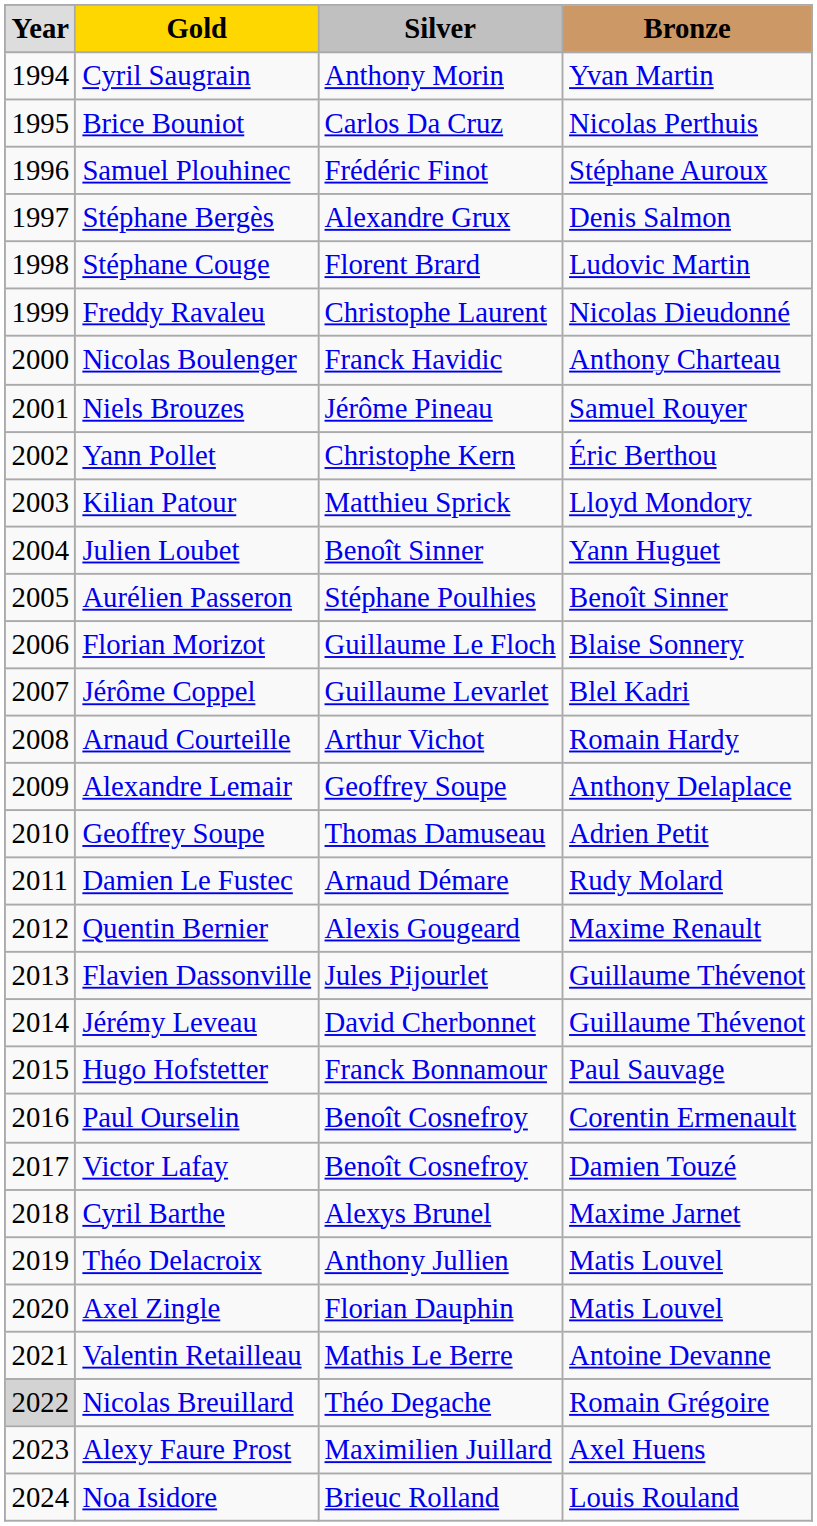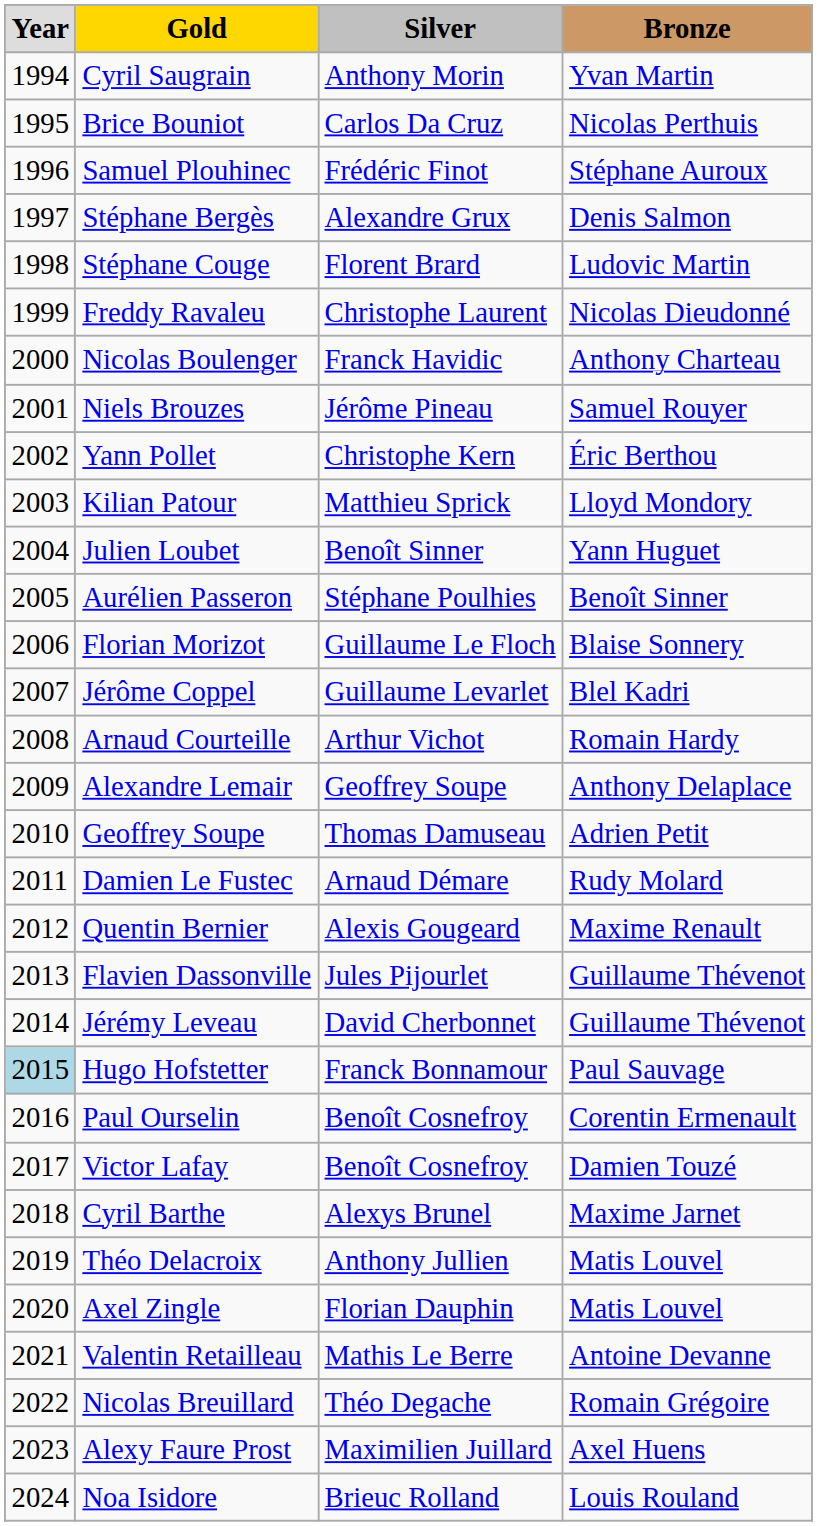Hugo Hofstetter | column 1: no background -> lightblue background
Nicolas Breuillard | column 1: lightgrey background -> no background
